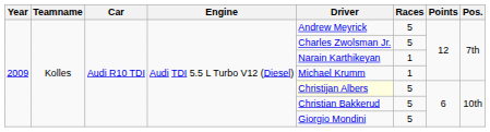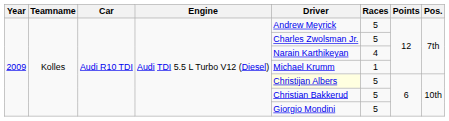row 4 | Races: 1 -> 4
